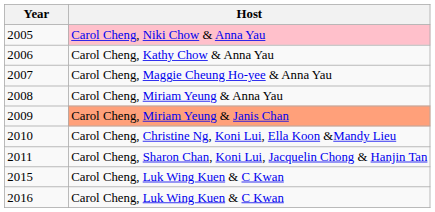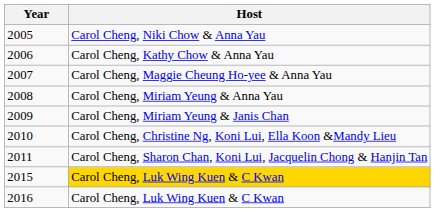2005 | Host: pink background -> no background
2009 | Host: lightsalmon background -> no background
2015 | Host: no background -> gold background
